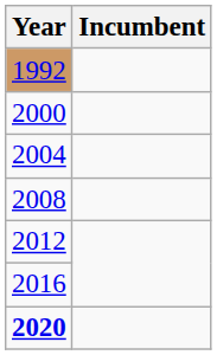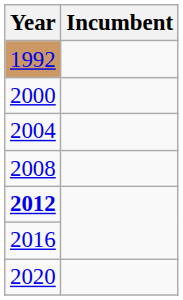2012 | Year: normal -> bold
2020 | Year: bold -> normal
